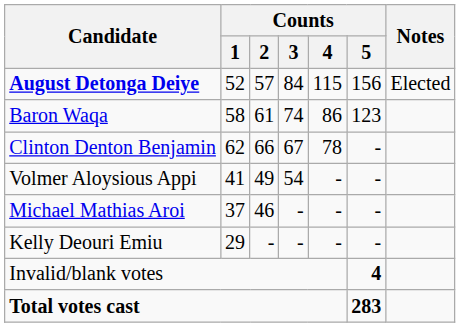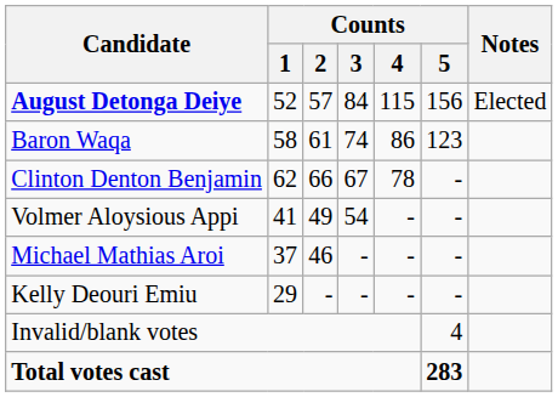Invalid/blank votes | Counts / 5: bold -> normal
